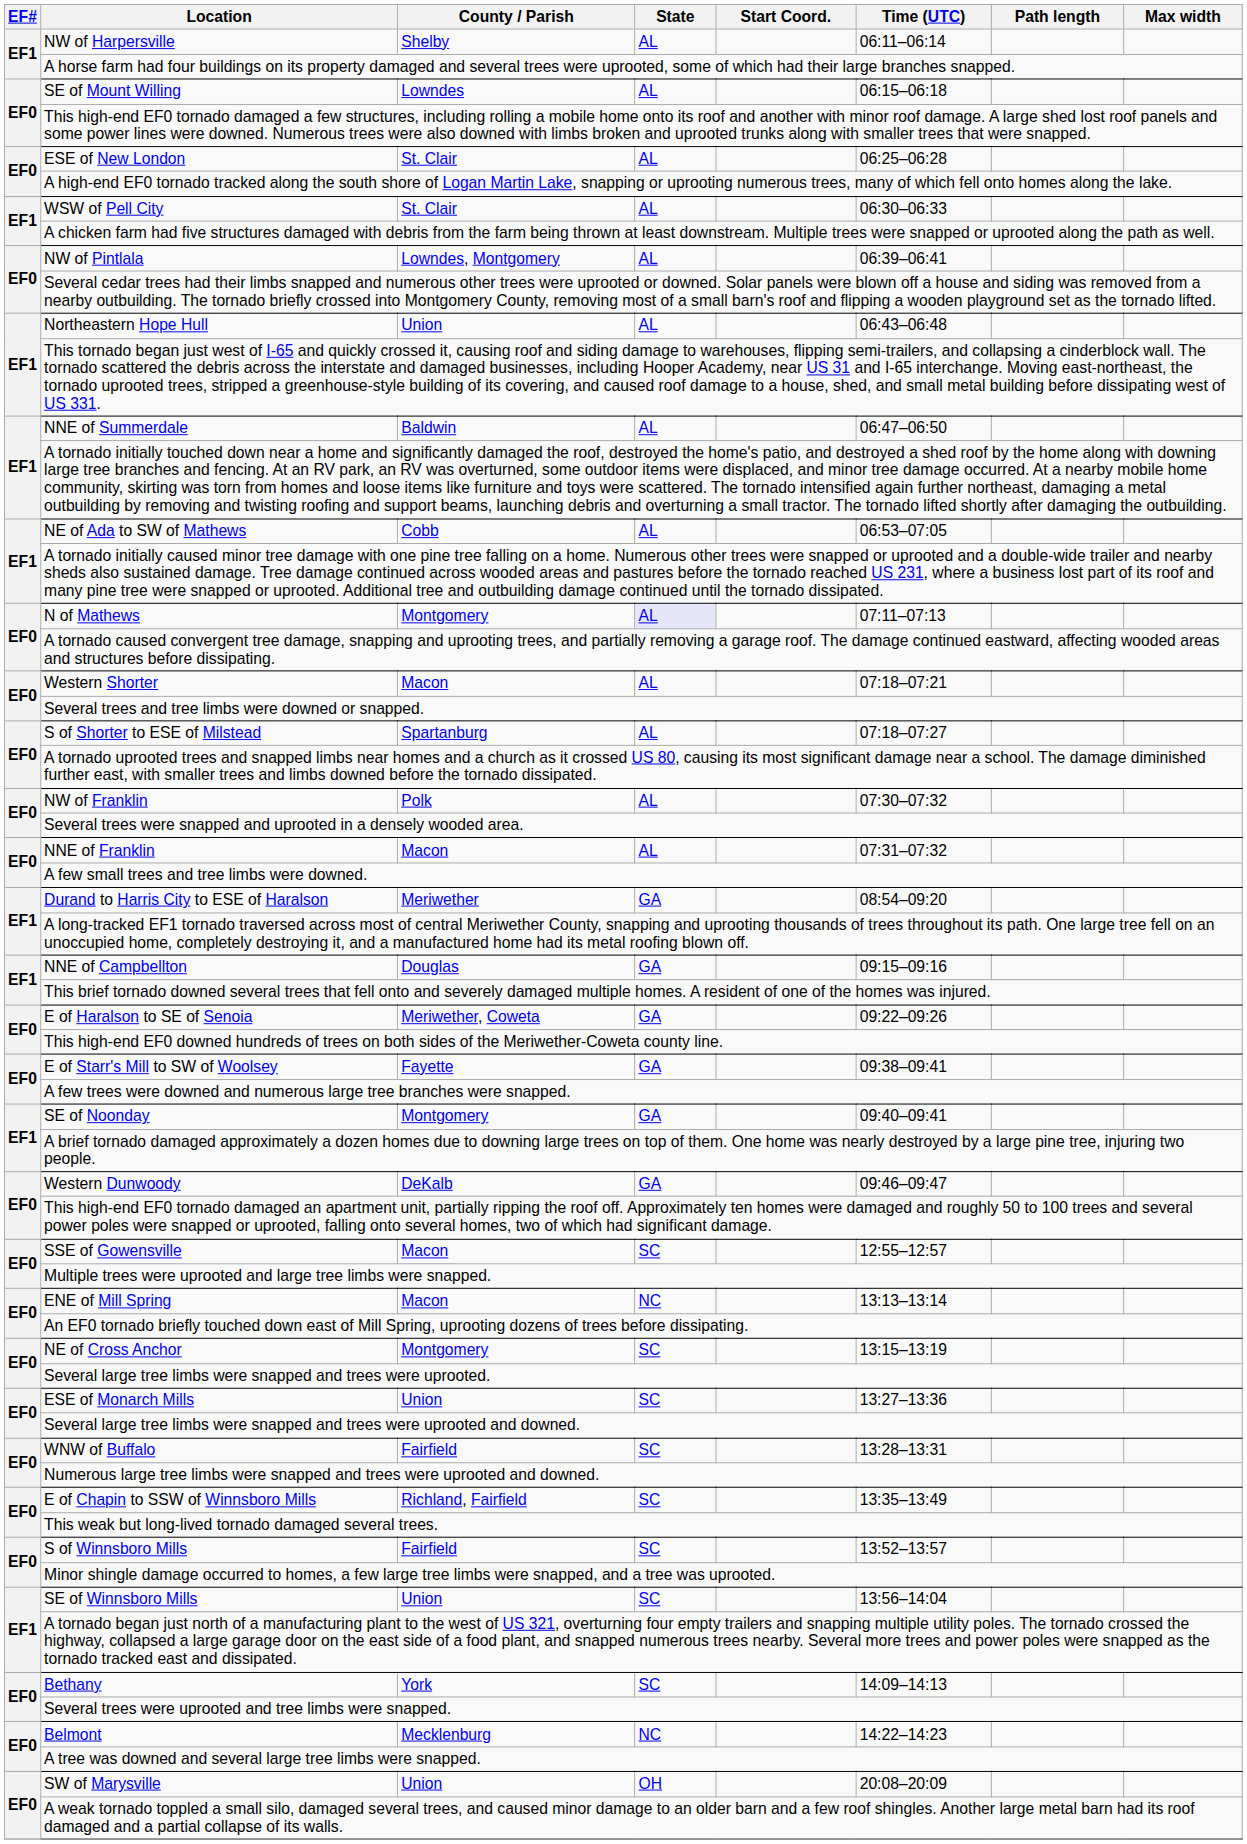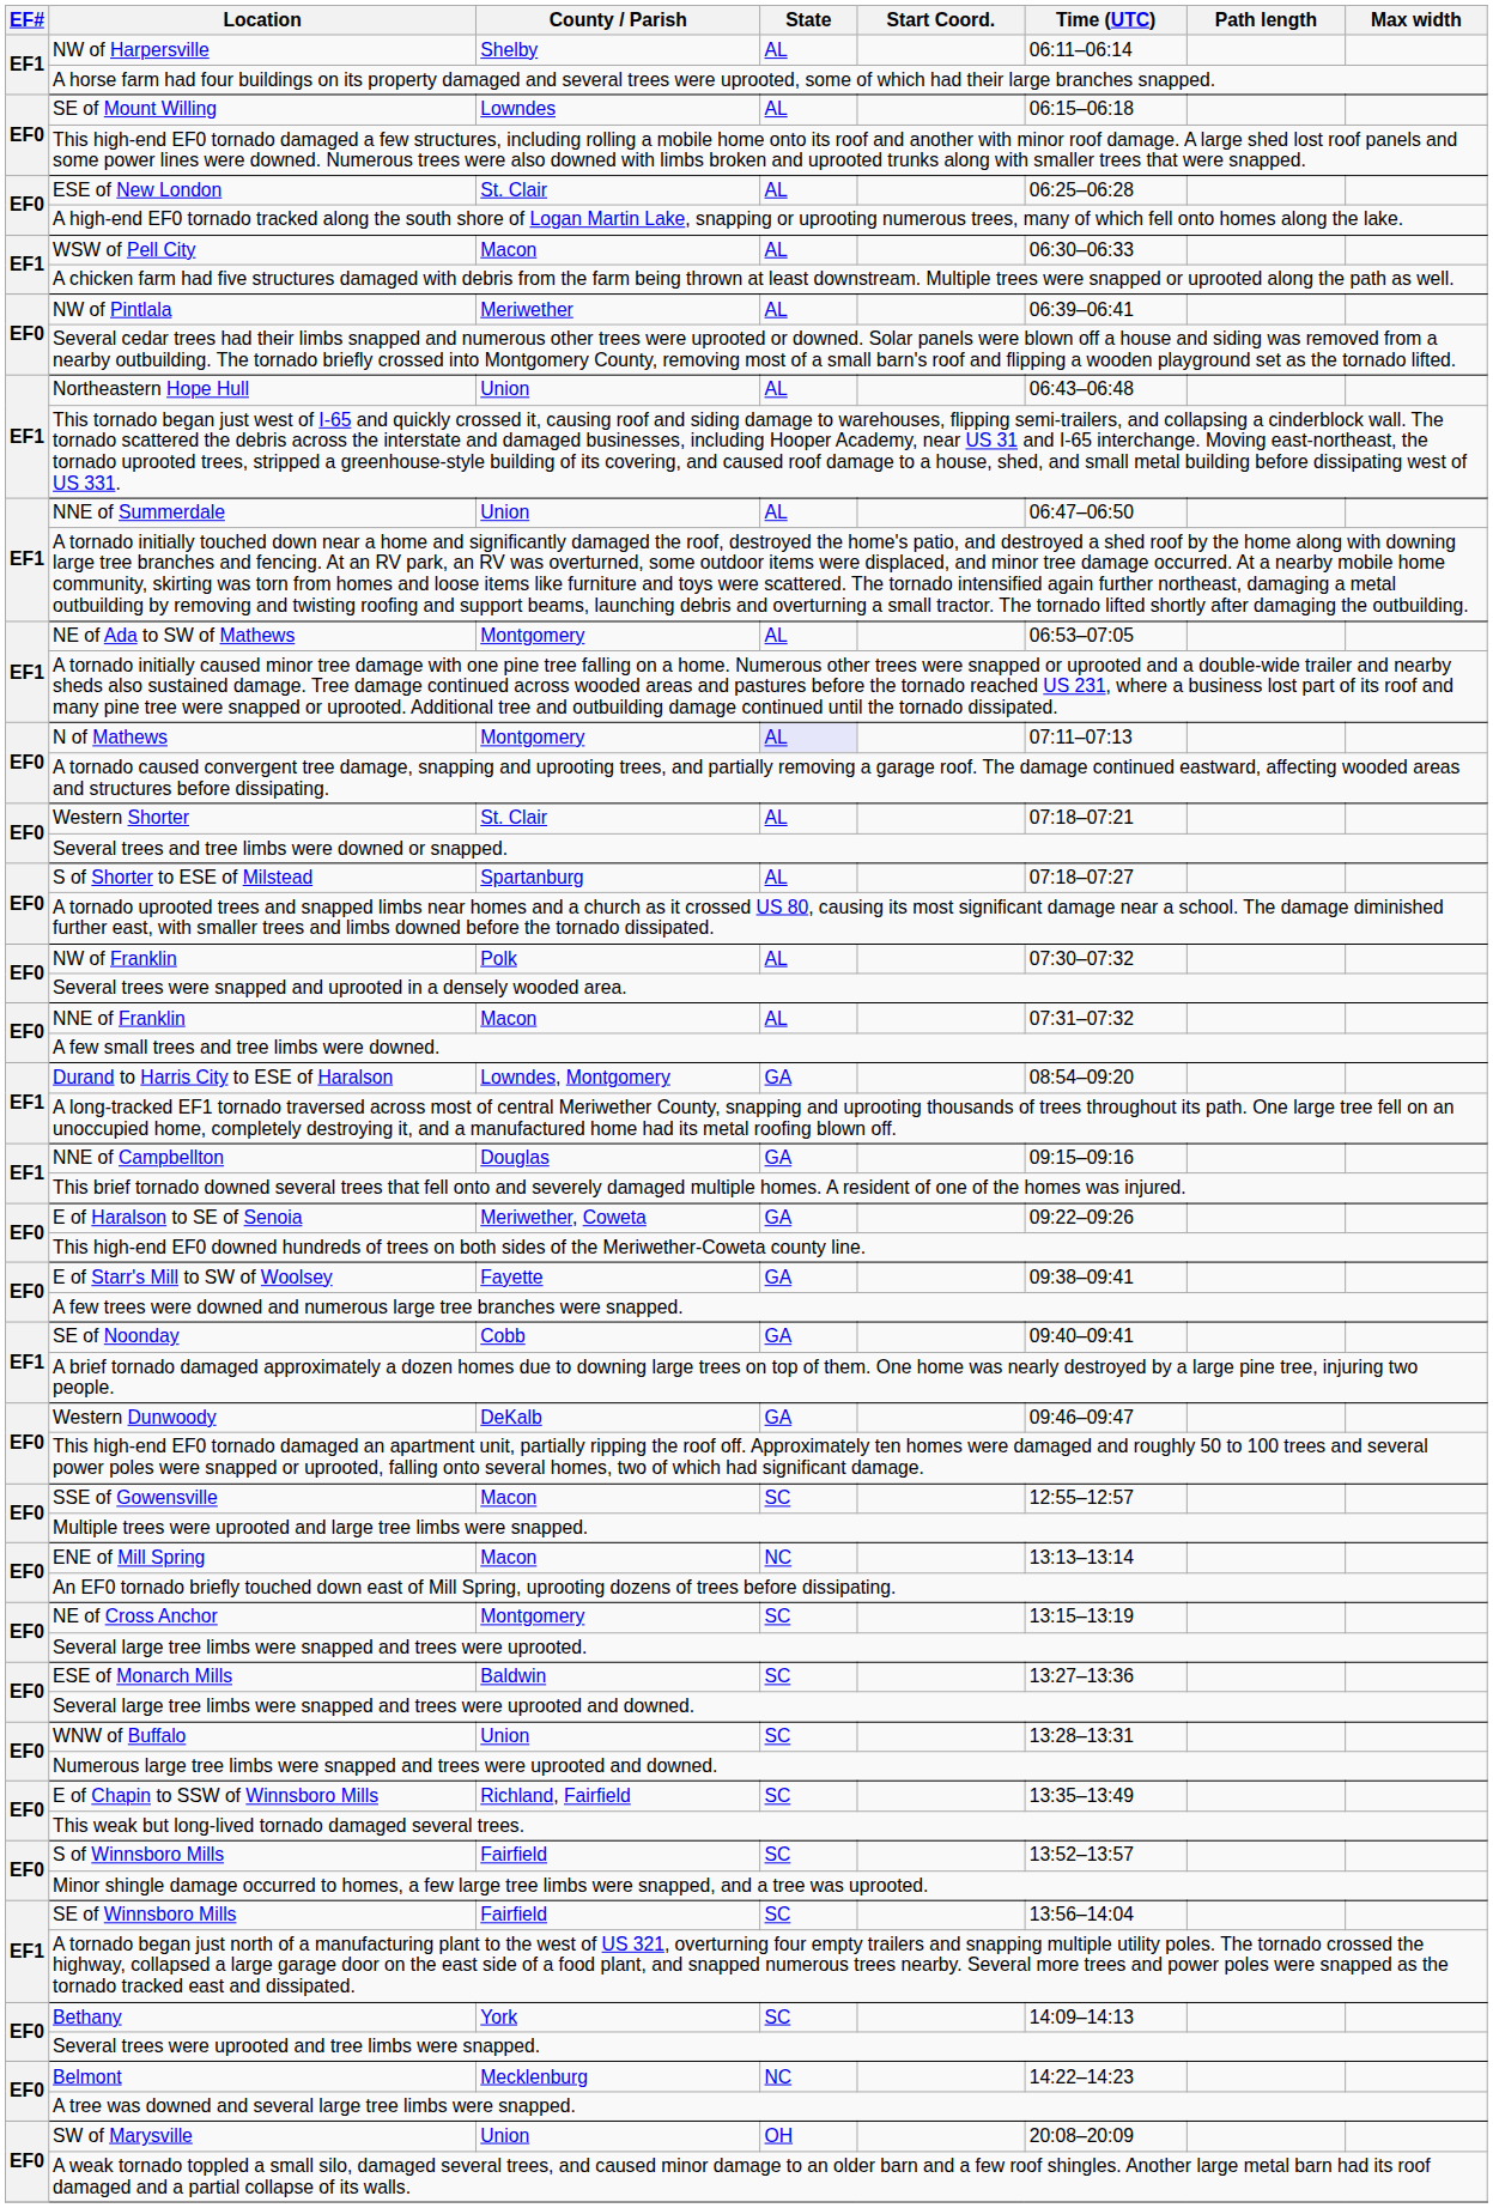WSW of Pell City | County / Parish: St. Clair -> Macon
NW of Pintlala | County / Parish: Lowndes, Montgomery -> Meriwether
NNE of Summerdale | County / Parish: Baldwin -> Union
NE of Ada to SW of Mathews | County / Parish: Cobb -> Montgomery
Western Shorter | County / Parish: Macon -> St. Clair
Durand to Harris City to ESE of Haralson | County / Parish: Meriwether -> Lowndes, Montgomery
SE of Noonday | County / Parish: Montgomery -> Cobb
ESE of Monarch Mills | County / Parish: Union -> Baldwin
WNW of Buffalo | County / Parish: Fairfield -> Union
SE of Winnsboro Mills | County / Parish: Union -> Fairfield
